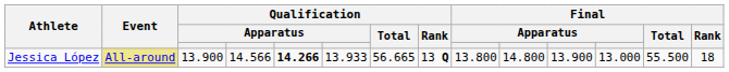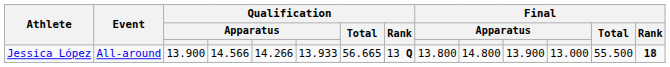row 4 | Event: khaki background -> no background
row 4 | column 5: bold -> normal
row 4 | Final / Rank: normal -> bold
